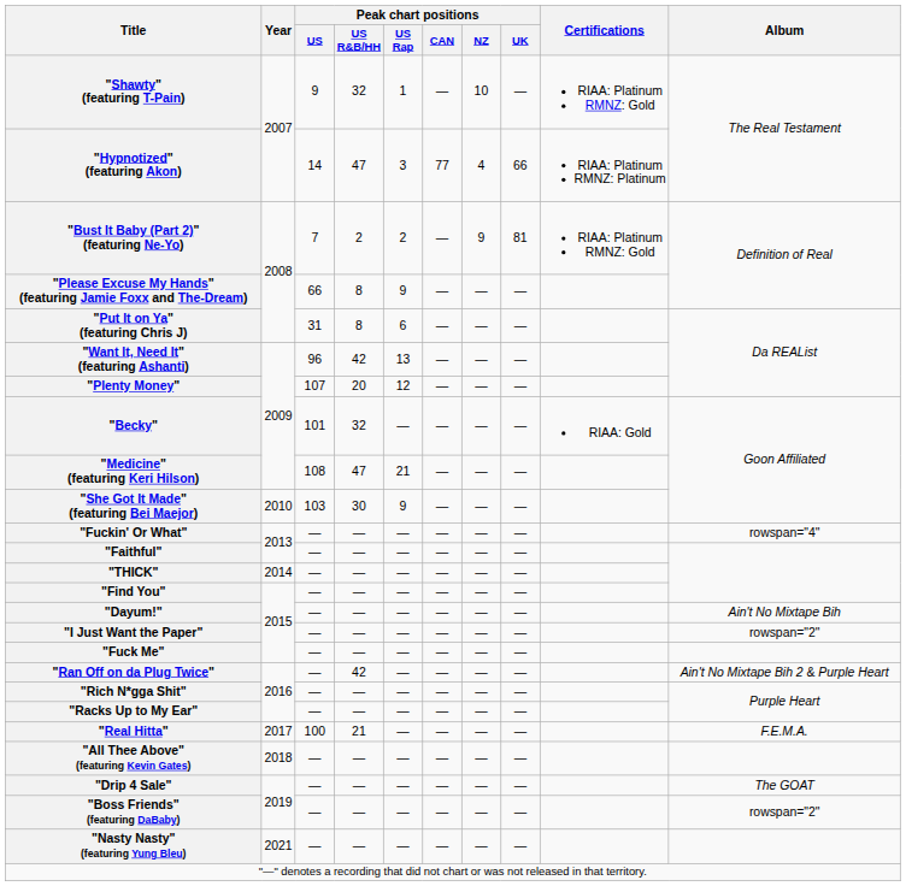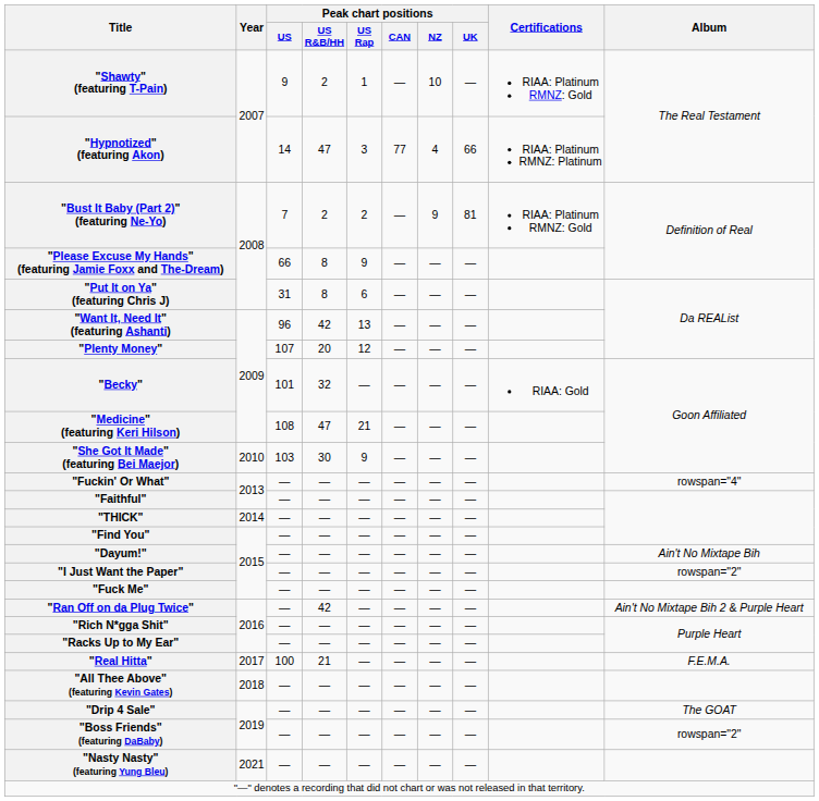"Shawty" (featuring T-Pain) | Peak chart positions / US R&B/HH: 32 -> 2
